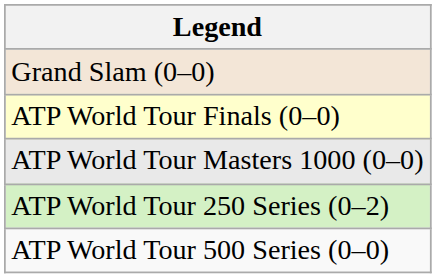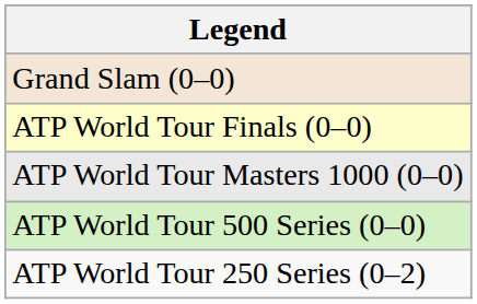row 5 | column 1: ATP World Tour 250 Series (0–2) -> ATP World Tour 500 Series (0–0)
row 6 | column 1: ATP World Tour 500 Series (0–0) -> ATP World Tour 250 Series (0–2)
